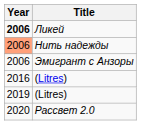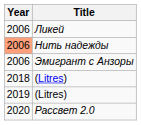row 2 | Year: bold -> normal
row 5 | Year: 2016 -> 2018
